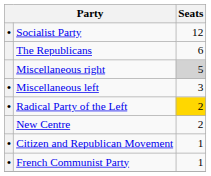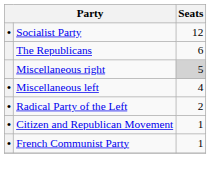Miscellaneous left | Seats: 3 -> 4
Radical Party of the Left | Seats: gold background -> no background
- row: New Centre | 2
